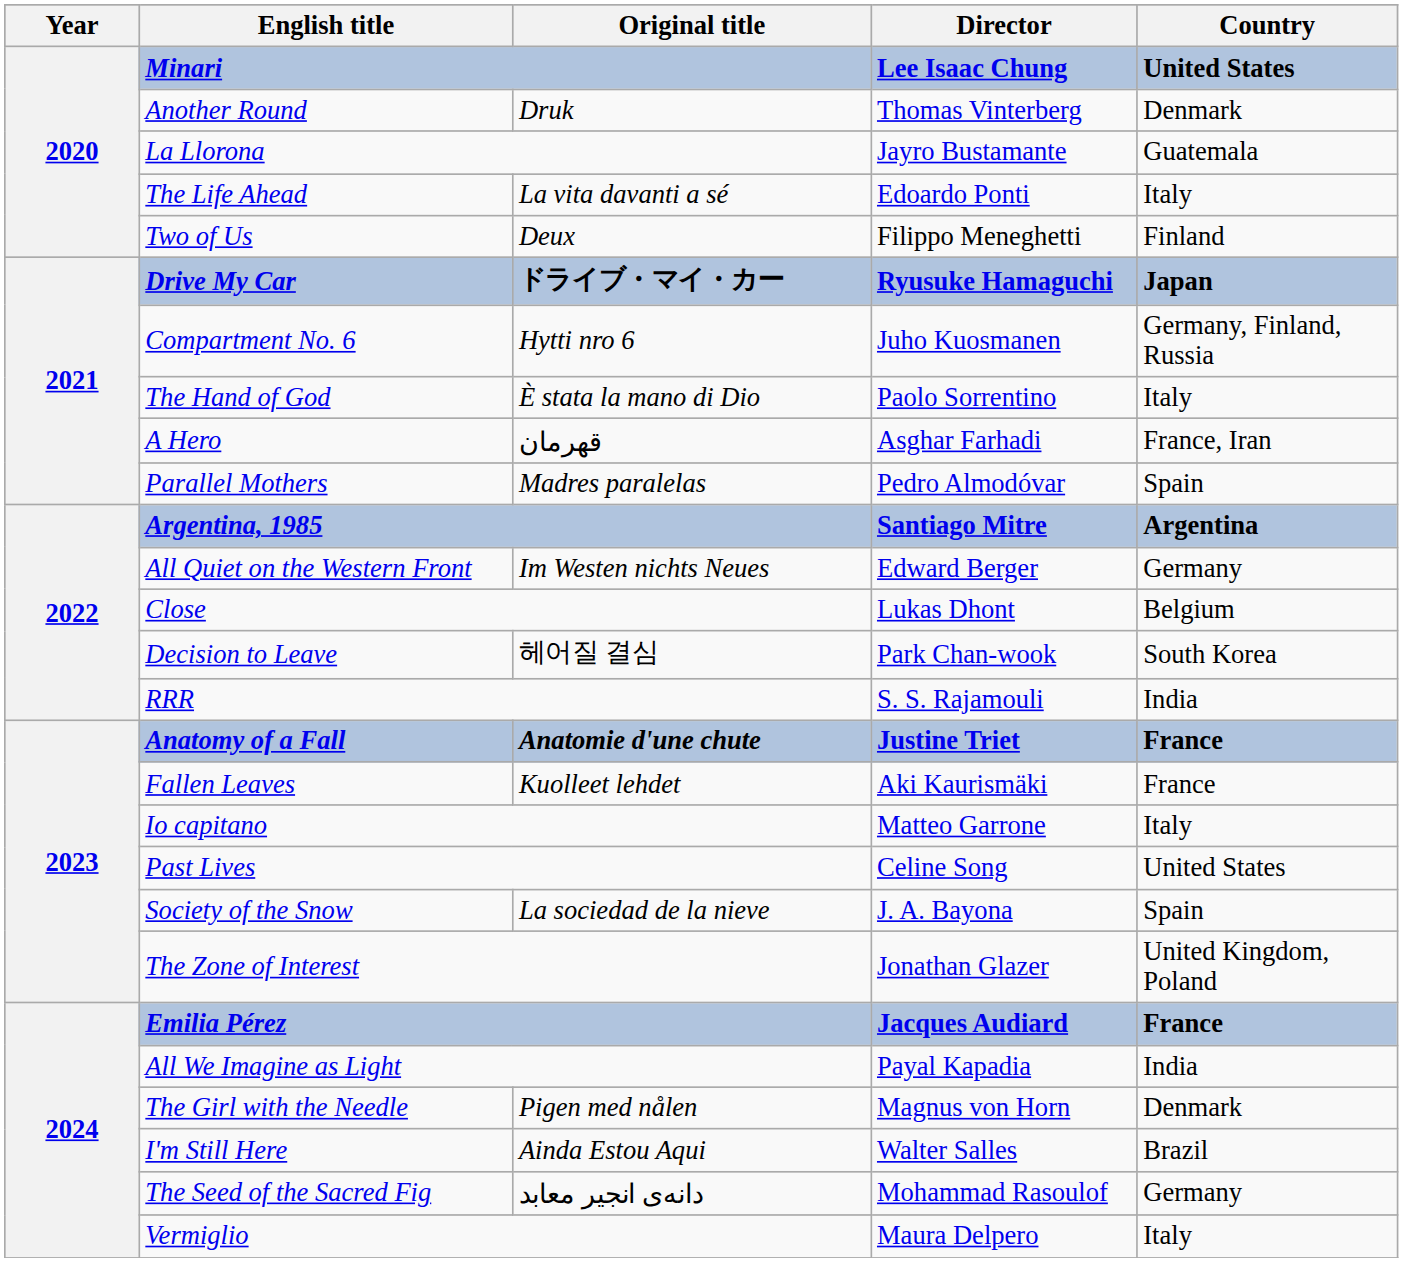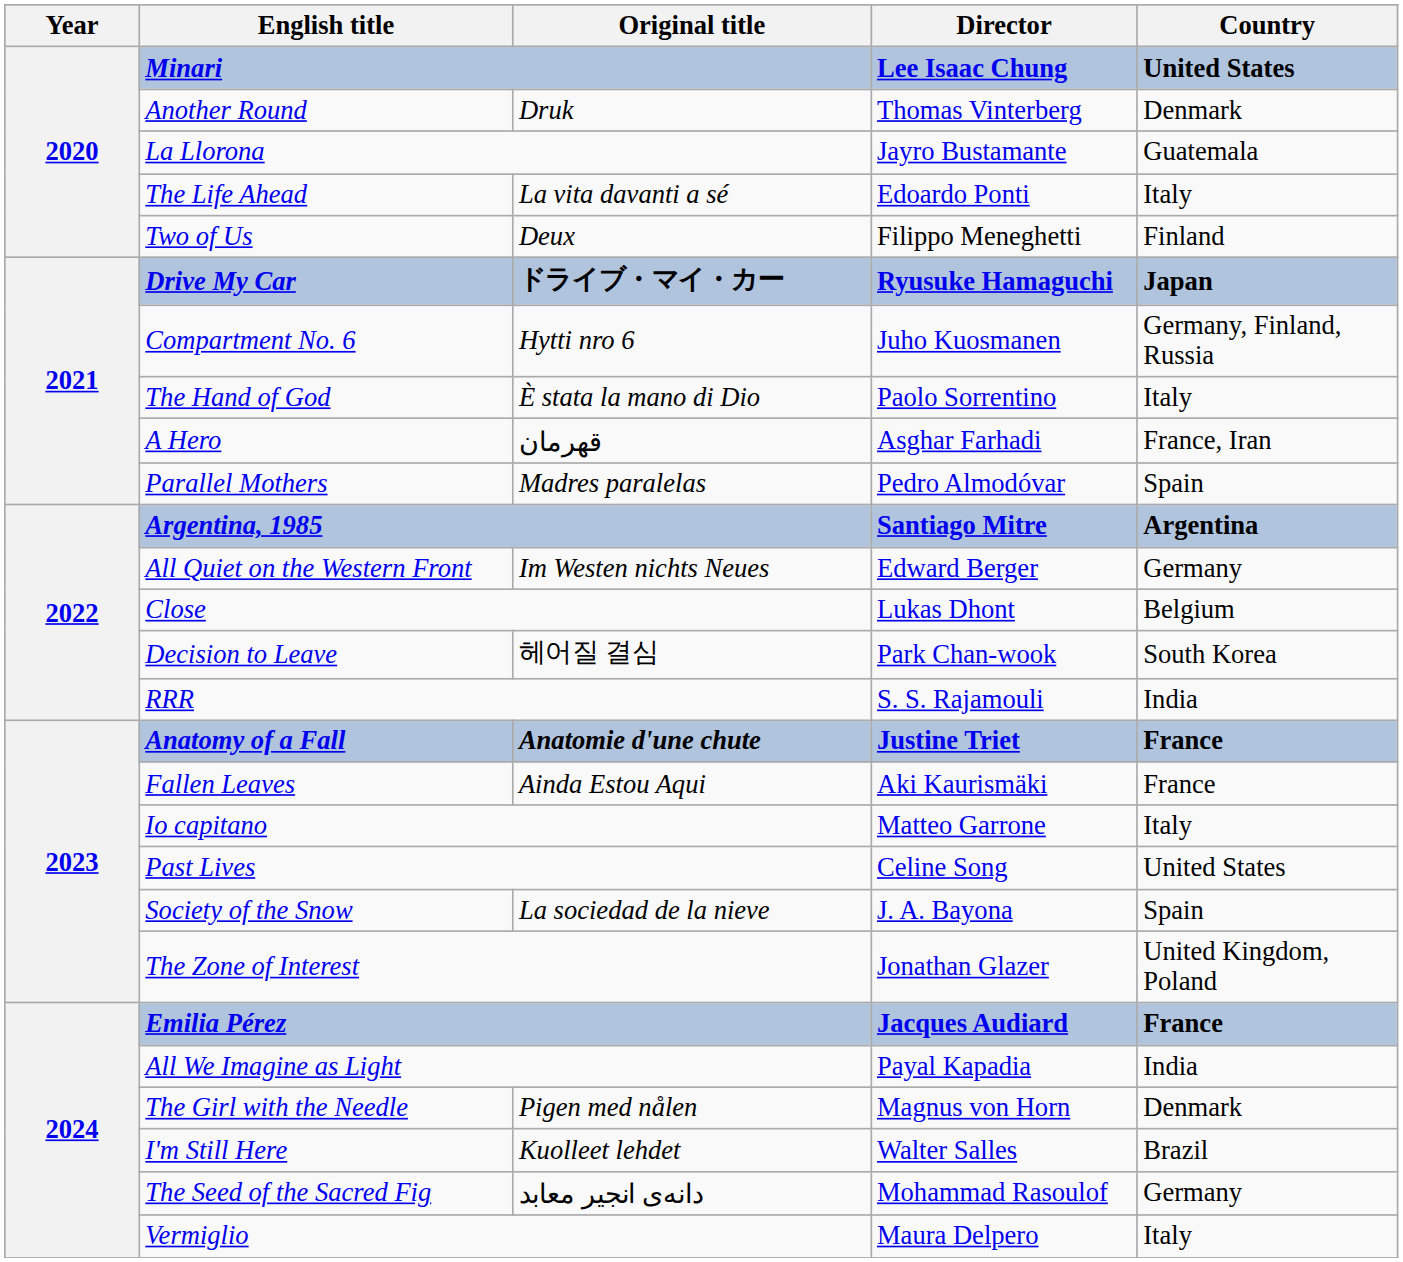Fallen Leaves | Original title: Kuolleet lehdet -> Ainda Estou Aqui
I'm Still Here | Original title: Ainda Estou Aqui -> Kuolleet lehdet
